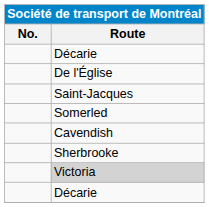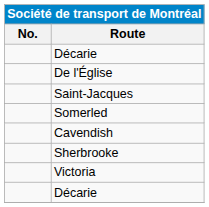Victoria | Route: lightgrey background -> no background
